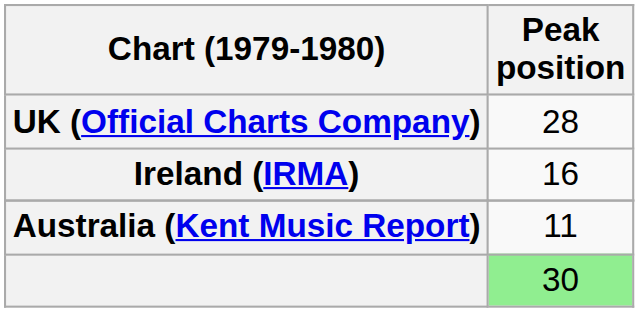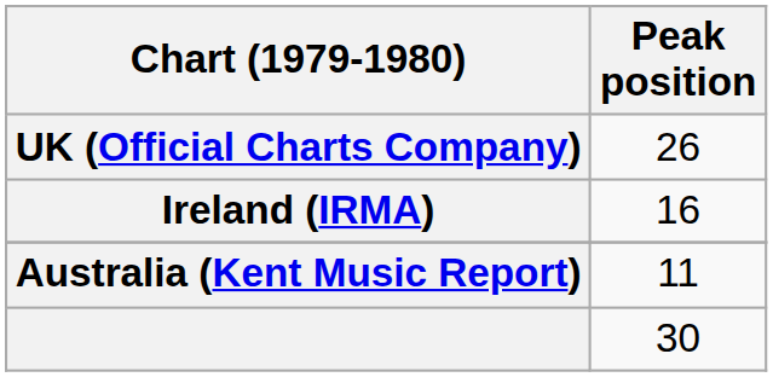row 2 | Peak position: 28 -> 26
row 5 | Peak position: lightgreen background -> no background
